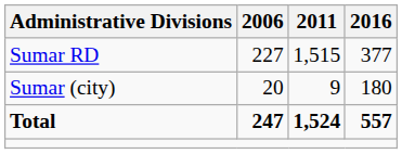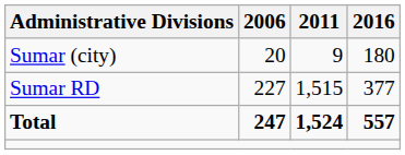rows swapped: Sumar RD <-> Sumar (city)
